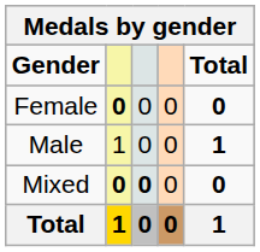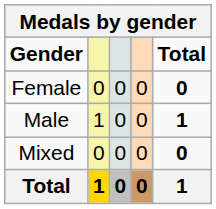Female | column 2: bold -> normal
Mixed | column 2: bold -> normal
Mixed | column 3: bold -> normal
